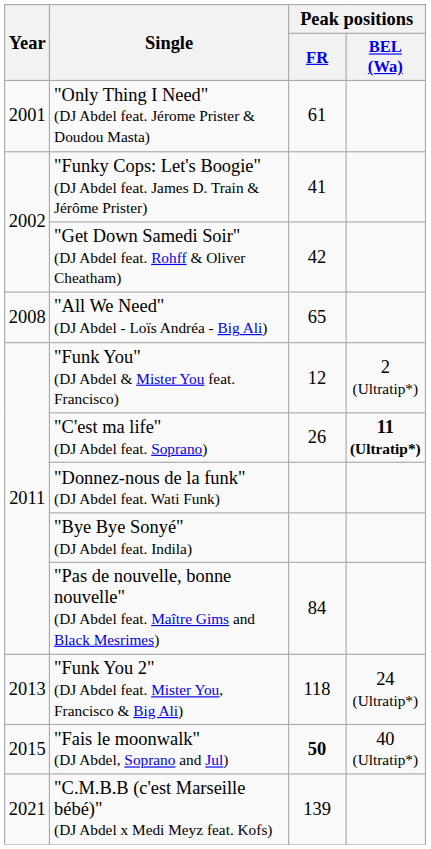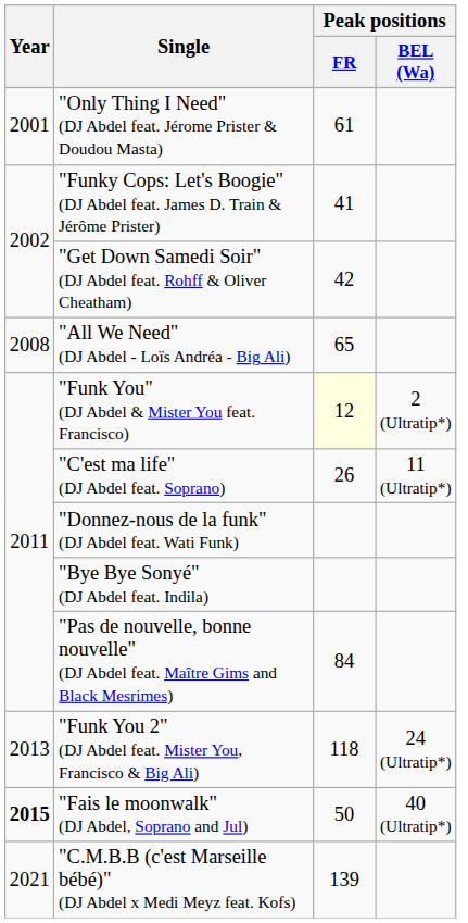"Funk You" (DJ Abdel & Mister You feat. Francisco) | Peak positions / FR: no background -> lightyellow background
"C'est ma life" (DJ Abdel feat. Soprano) | Peak positions / BEL (Wa): bold -> normal
"Fais le moonwalk" (DJ Abdel, Soprano and Jul) | Year: normal -> bold
"Fais le moonwalk" (DJ Abdel, Soprano and Jul) | Peak positions / FR: bold -> normal
